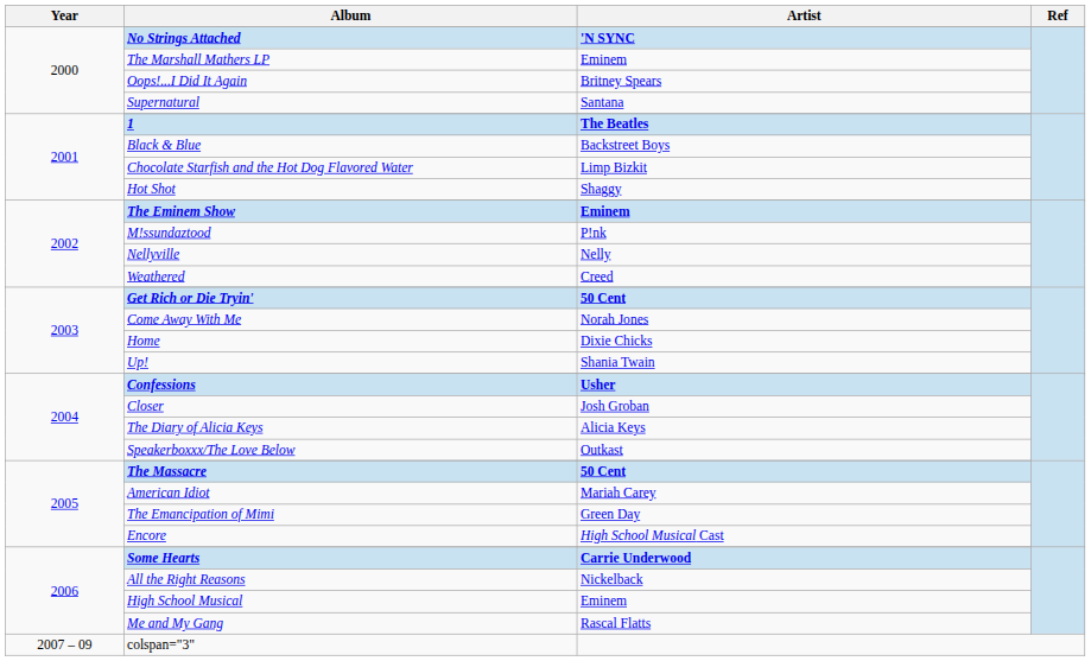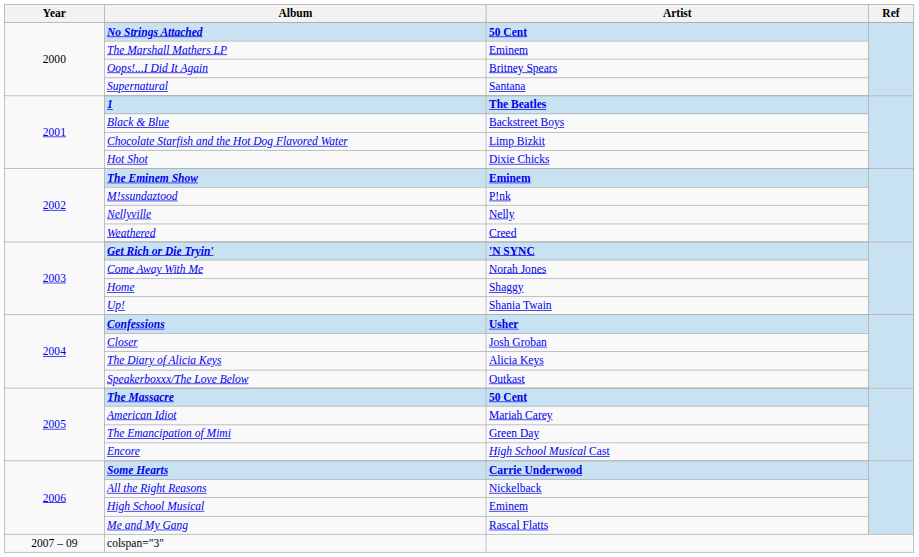No Strings Attached | Artist: 'N SYNC -> 50 Cent
Hot Shot | Artist: Shaggy -> Dixie Chicks
Get Rich or Die Tryin' | Artist: 50 Cent -> 'N SYNC
Home | Artist: Dixie Chicks -> Shaggy
